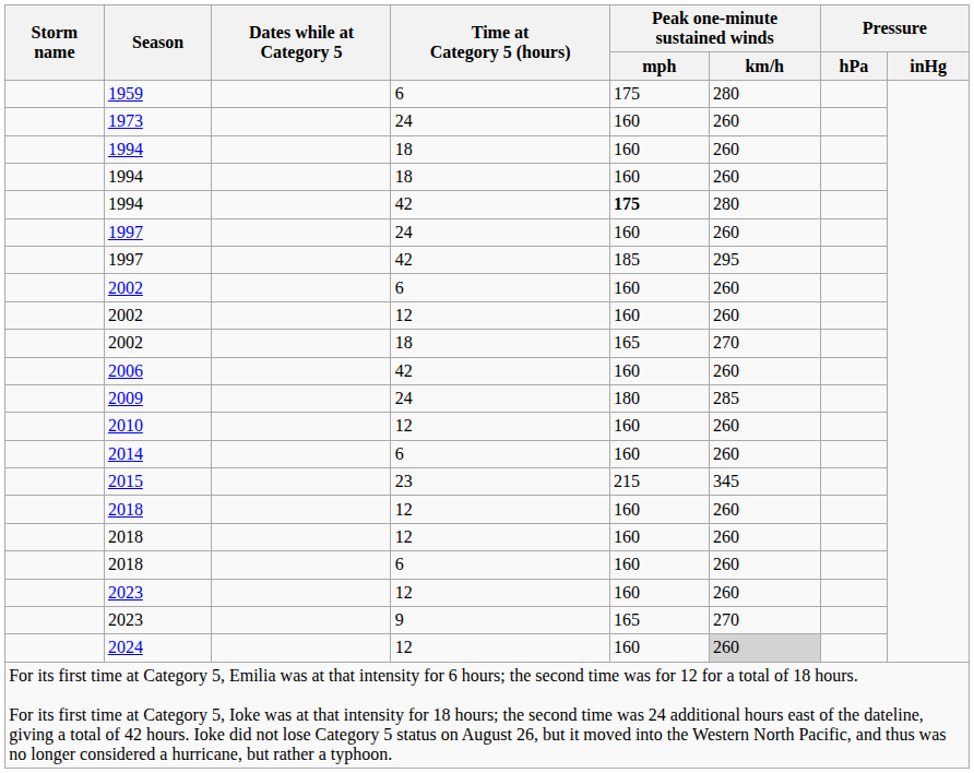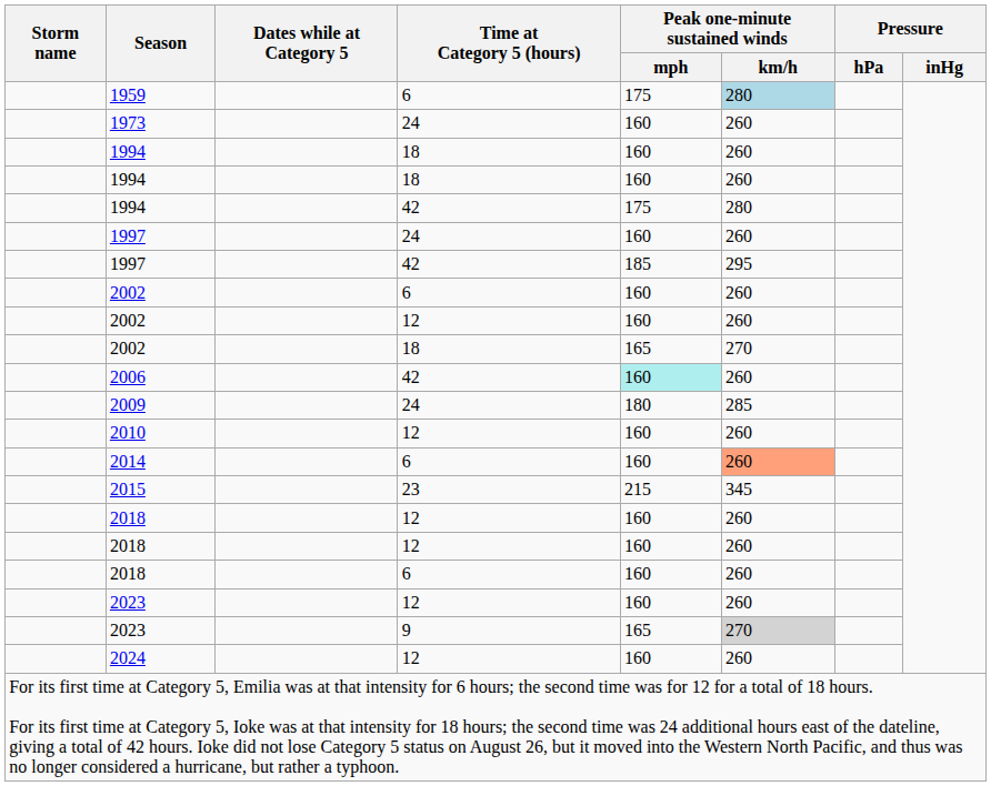1959 | Peak one-minute sustained winds / km/h: no background -> lightblue background
1994 / 42 | Peak one-minute sustained winds / mph: bold -> normal
2006 | Peak one-minute sustained winds / mph: no background -> paleturquoise background
2014 | Peak one-minute sustained winds / km/h: no background -> lightsalmon background
2023 / 9 | Peak one-minute sustained winds / km/h: no background -> lightgrey background
2024 | Peak one-minute sustained winds / km/h: lightgrey background -> no background
